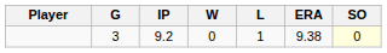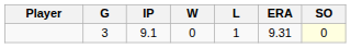row 2 | IP: 9.2 -> 9.1
row 2 | ERA: 9.38 -> 9.31
